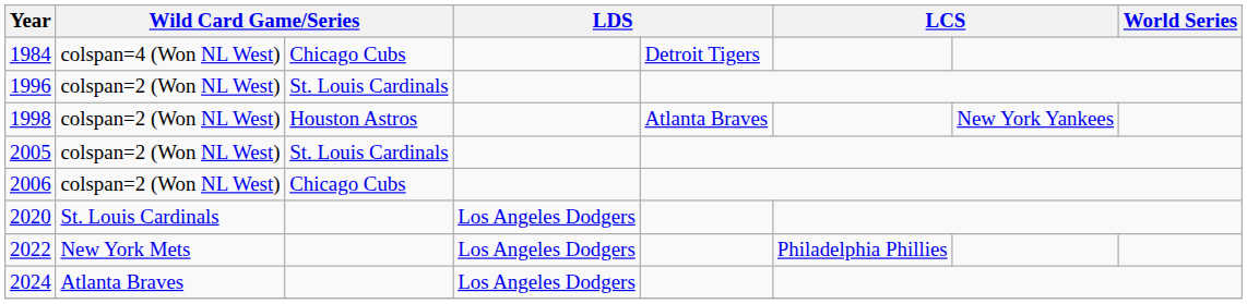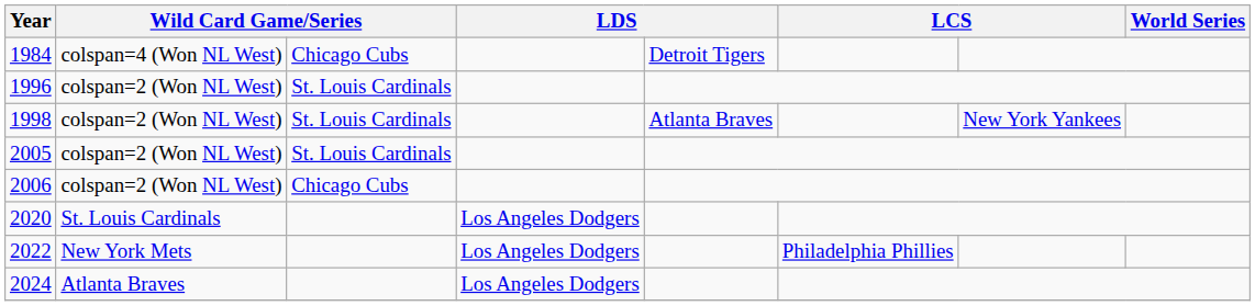1998 | column 3: Houston Astros -> St. Louis Cardinals
